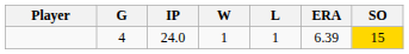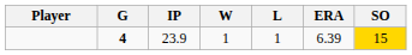row 2 | G: normal -> bold
row 2 | IP: 24.0 -> 23.9
